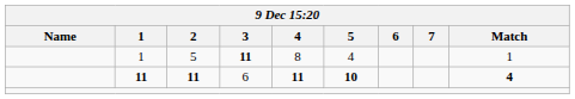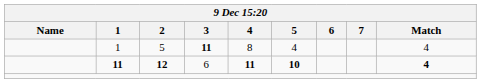row 3 | Match: 1 -> 4
row 4 | 2: 11 -> 12
